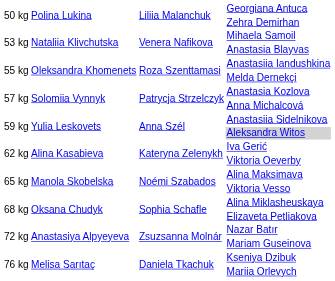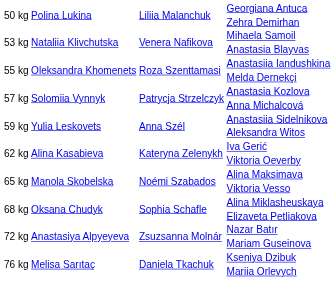Aleksandra Witos | column 4: lightgrey background -> no background
